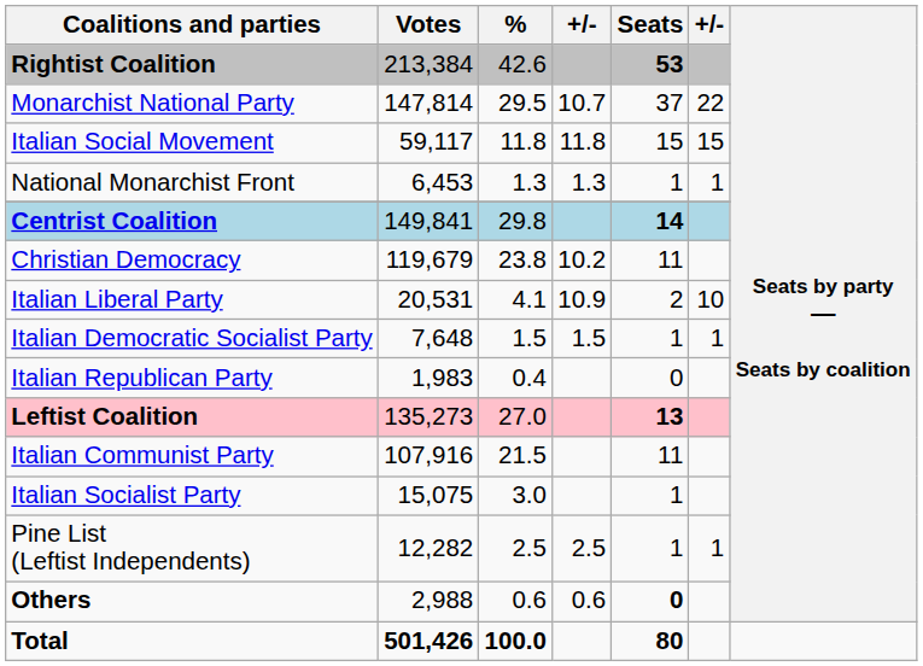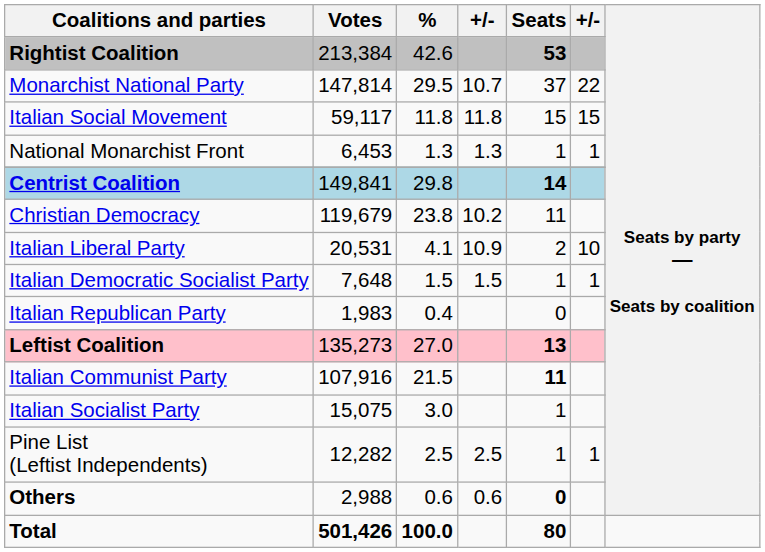Italian Communist Party | Seats: normal -> bold
